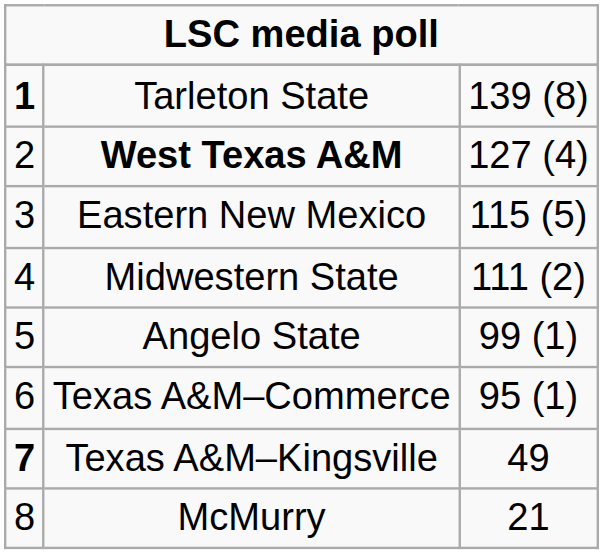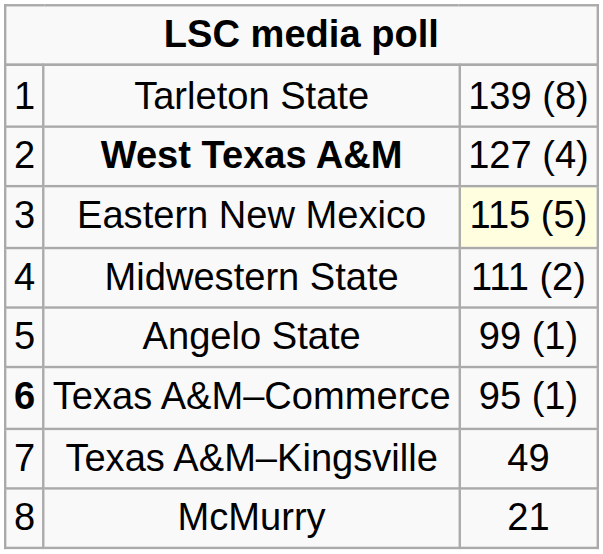Tarleton State | column 1: bold -> normal
Eastern New Mexico | column 3: no background -> lightyellow background
Texas A&M–Commerce | column 1: normal -> bold
Texas A&M–Kingsville | column 1: bold -> normal
